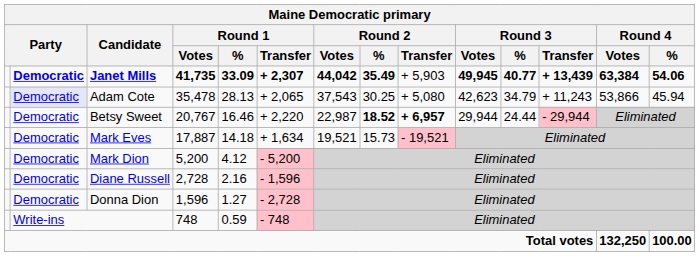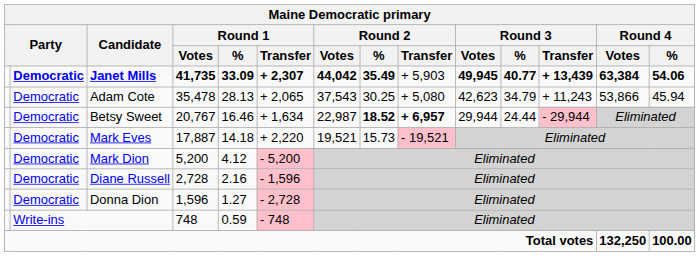Adam Cote | column 2: lavender background -> no background
Betsy Sweet | Round 1 / Transfer: + 2,220 -> + 1,634
Mark Eves | Round 1 / Transfer: + 1,634 -> + 2,220
